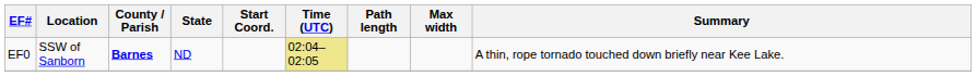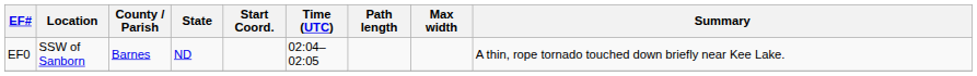EF0 | County / Parish: bold -> normal
EF0 | Time (UTC): khaki background -> no background
